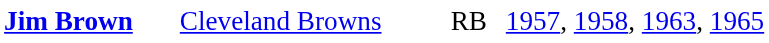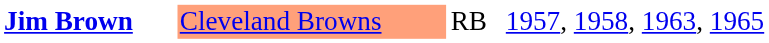Jim Brown | column 2: no background -> lightsalmon background
